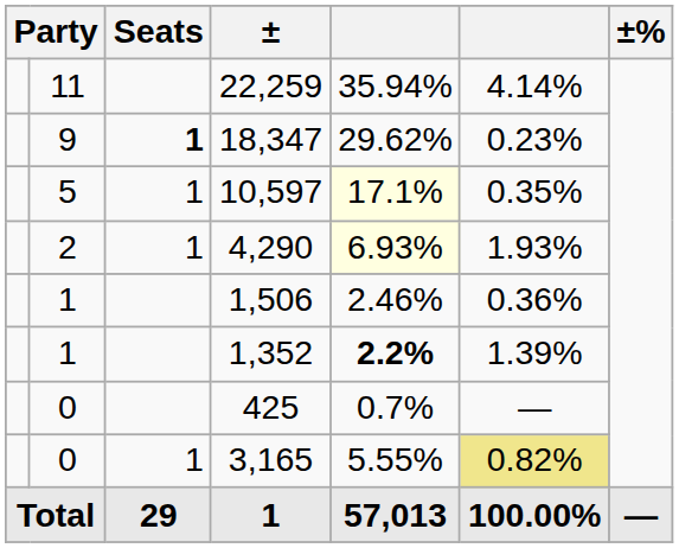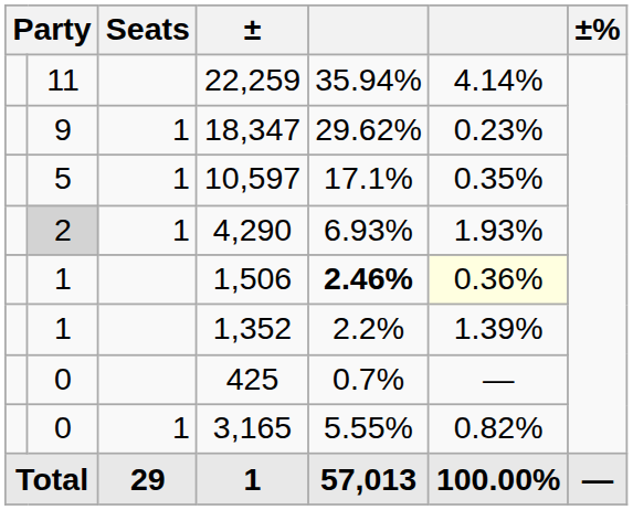18,347 | Seats: bold -> normal
10,597 | column 5: lightyellow background -> no background
4,290 | column 2: no background -> lightgrey background
4,290 | column 5: lightyellow background -> no background
1,506 | column 5: normal -> bold
1,506 | column 6: no background -> lightyellow background
1,352 | column 5: bold -> normal
3,165 | column 6: khaki background -> no background
